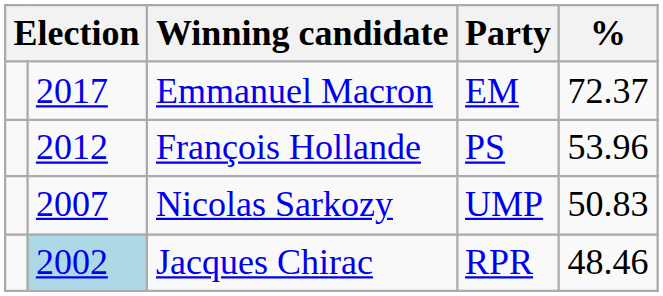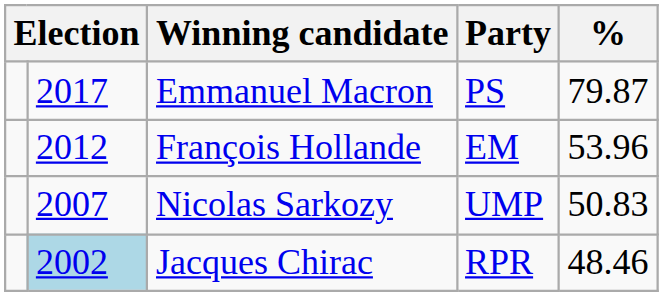Emmanuel Macron | Party: EM -> PS
Emmanuel Macron | %: 72.37 -> 79.87
François Hollande | Party: PS -> EM
